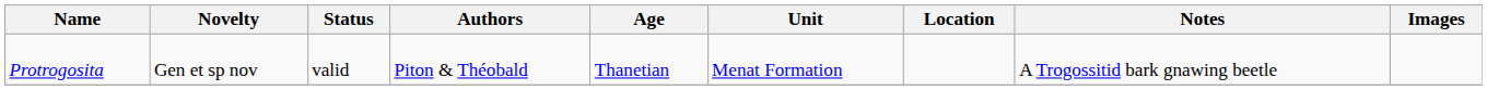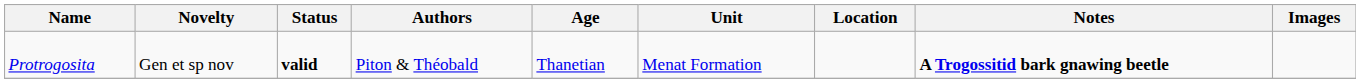Protrogosita | Status: normal -> bold
Protrogosita | Notes: normal -> bold
